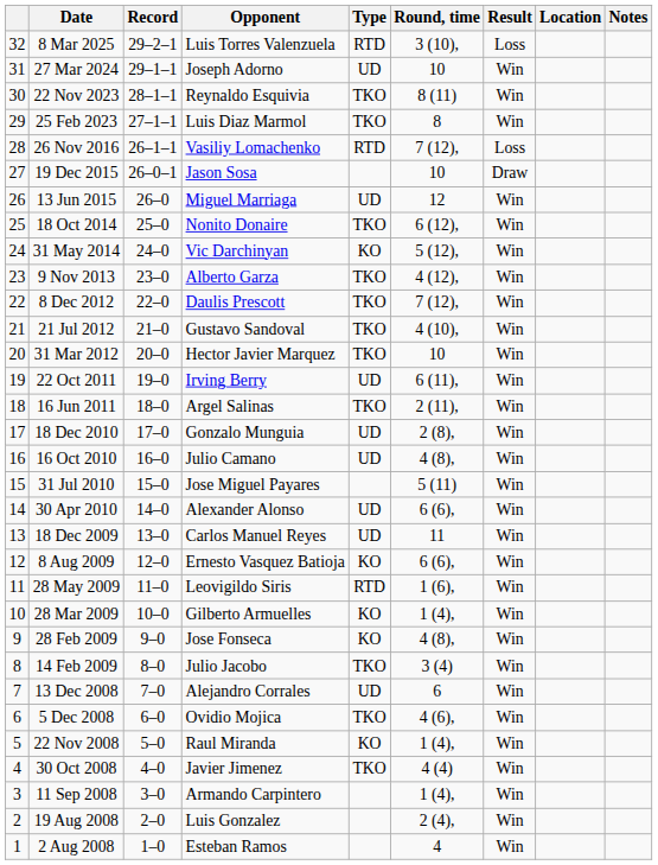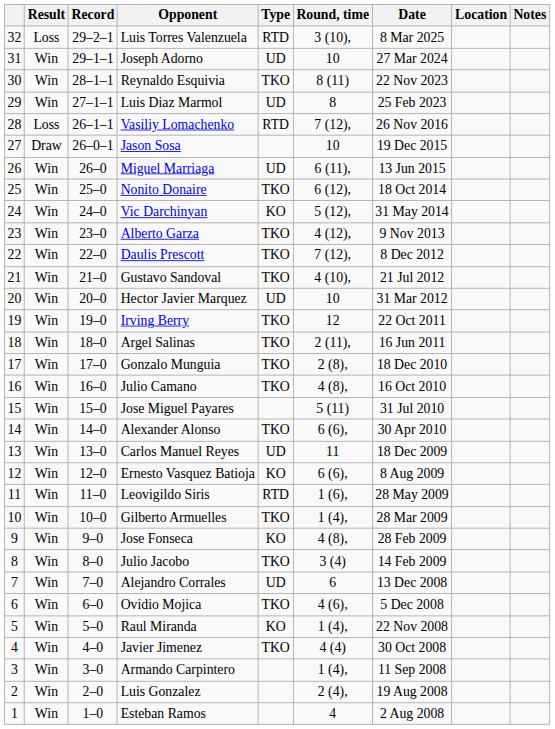columns swapped: Result <-> Date
Luis Diaz Marmol | Type: TKO -> UD
Miguel Marriaga | Round, time: 12 -> 6 (11),
Hector Javier Marquez | Type: TKO -> UD
Irving Berry | Type: UD -> TKO
Irving Berry | Round, time: 6 (11), -> 12
Gonzalo Munguia | Type: UD -> TKO
Julio Camano | Type: UD -> TKO
Alexander Alonso | Type: UD -> TKO
Gilberto Armuelles | Type: KO -> TKO
